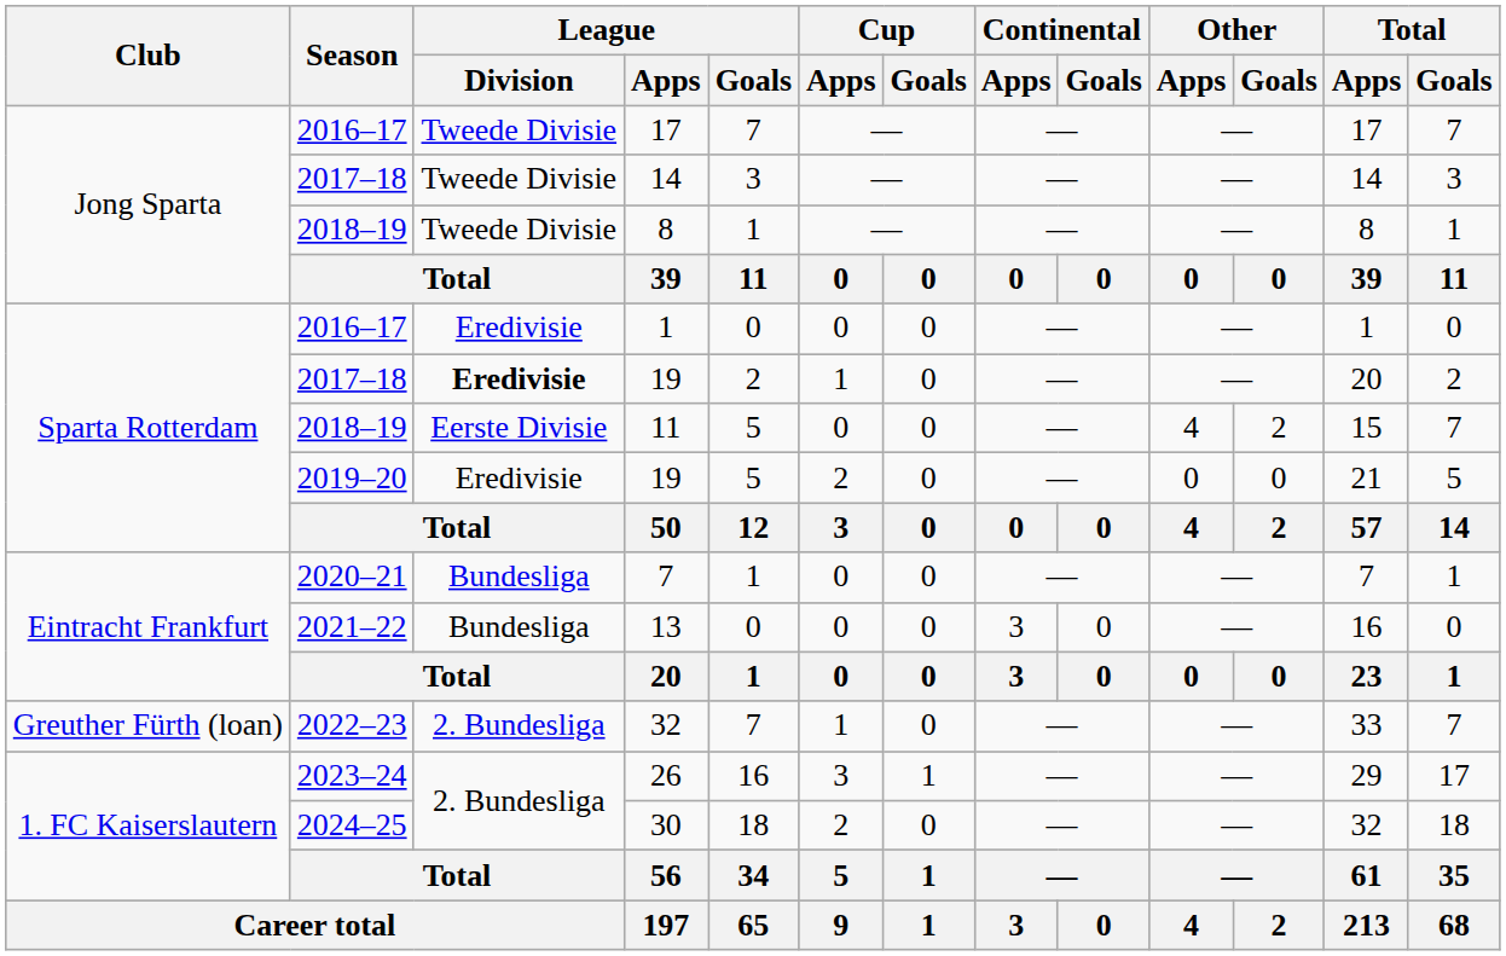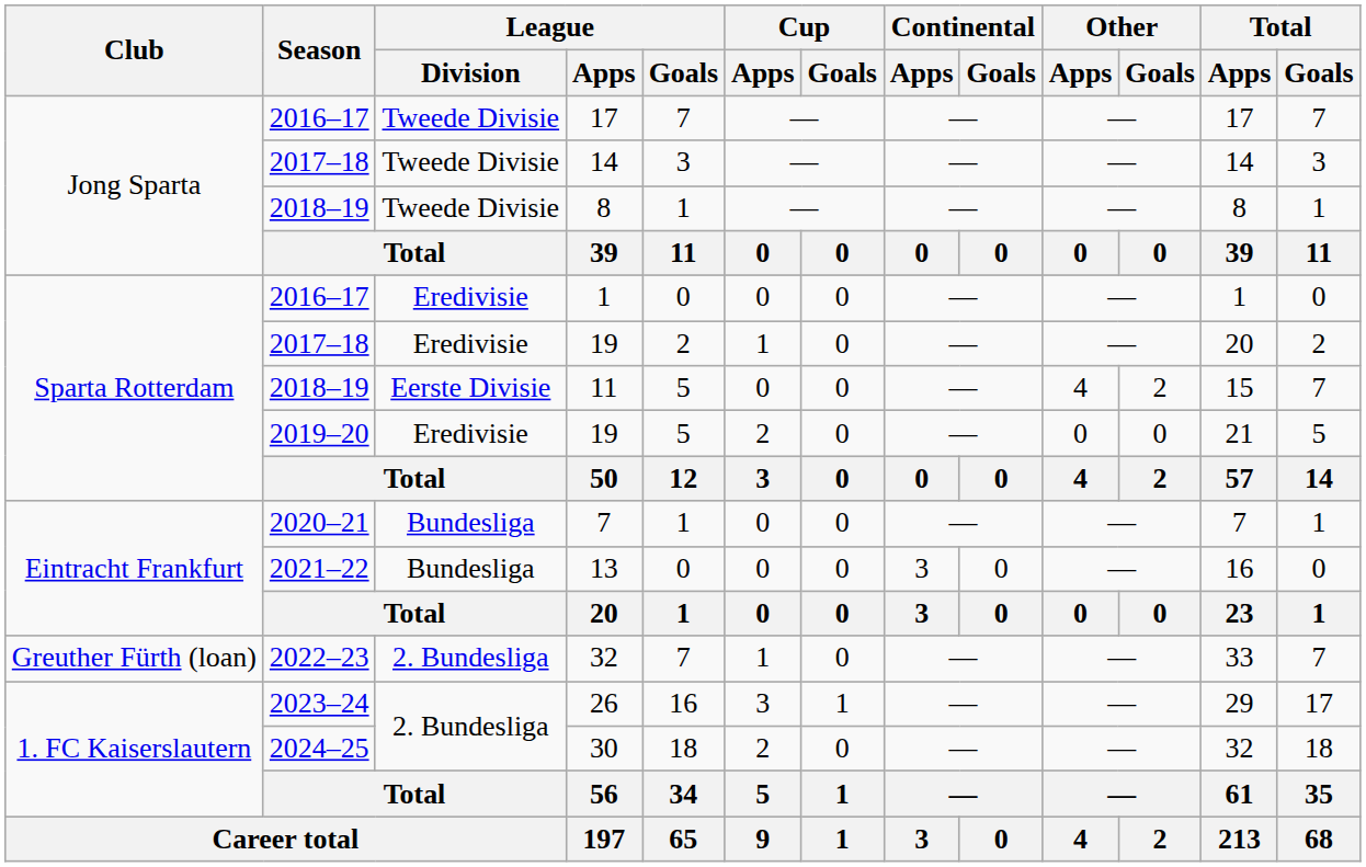2017–18 / 19 | League / Division: bold -> normal
